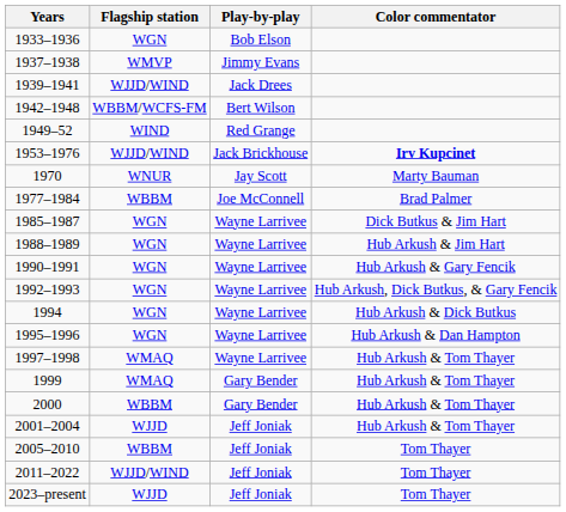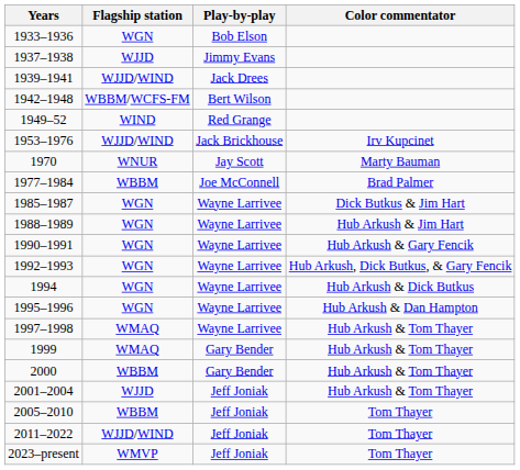1937–1938 | Flagship station: WMVP -> WJJD
1953–1976 | Color commentator: bold -> normal
2023–present | Flagship station: WJJD -> WMVP
